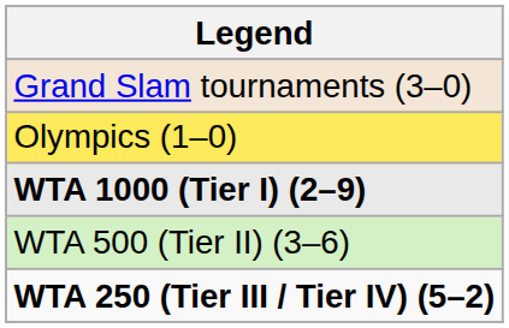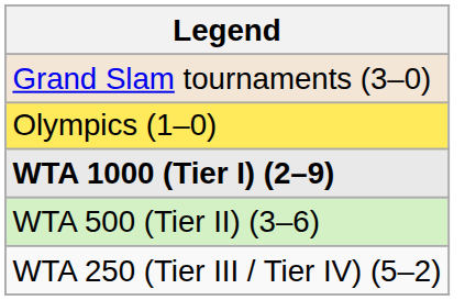row 6 | column 1: bold -> normal
